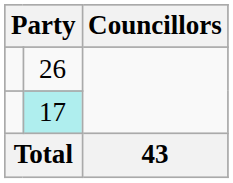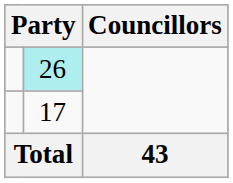26 | column 2: no background -> paleturquoise background
17 | column 2: paleturquoise background -> no background
